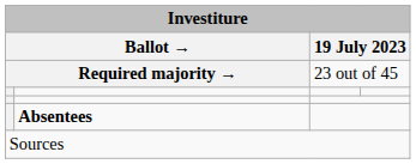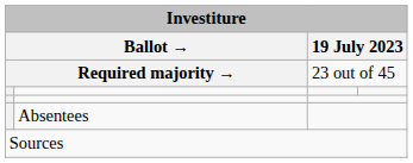Absentees | column 2: bold -> normal
